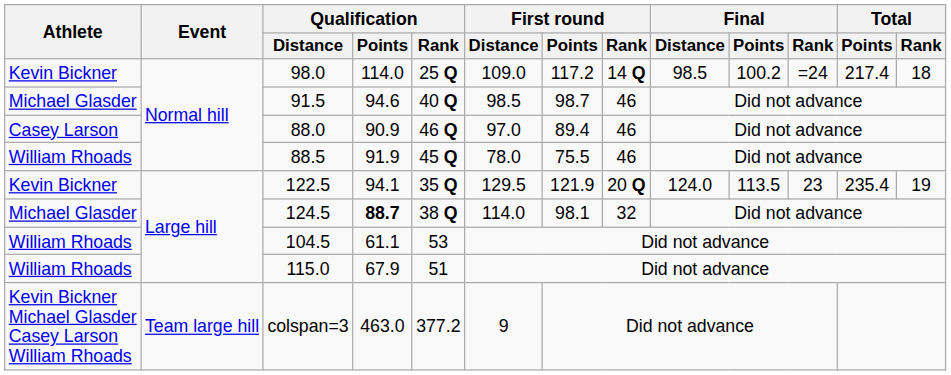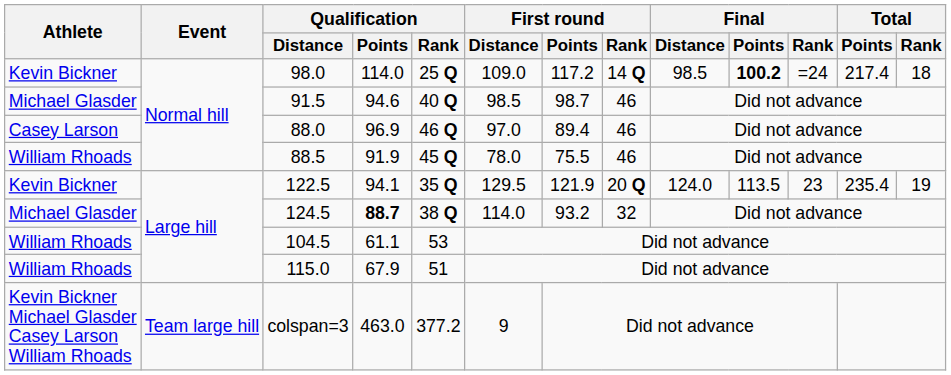98.0 | Final / Points: normal -> bold
88.0 | Qualification / Points: 90.9 -> 96.9
124.5 | First round / Points: 98.1 -> 93.2
